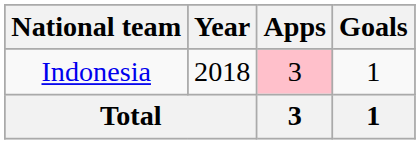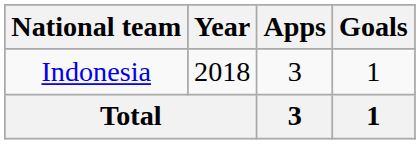Indonesia | Apps: pink background -> no background
